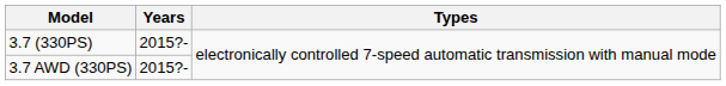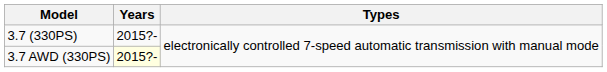3.7 AWD (330PS) | Years: no background -> lightyellow background
